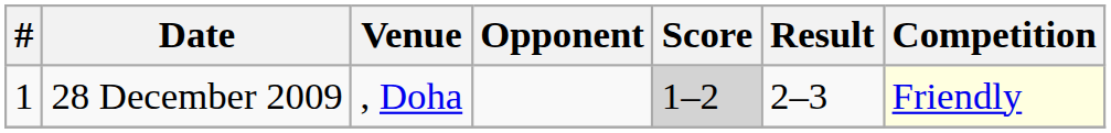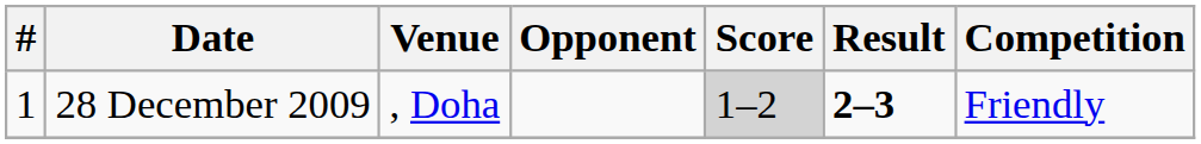28 December 2009 | Result: normal -> bold
28 December 2009 | Competition: lightyellow background -> no background
